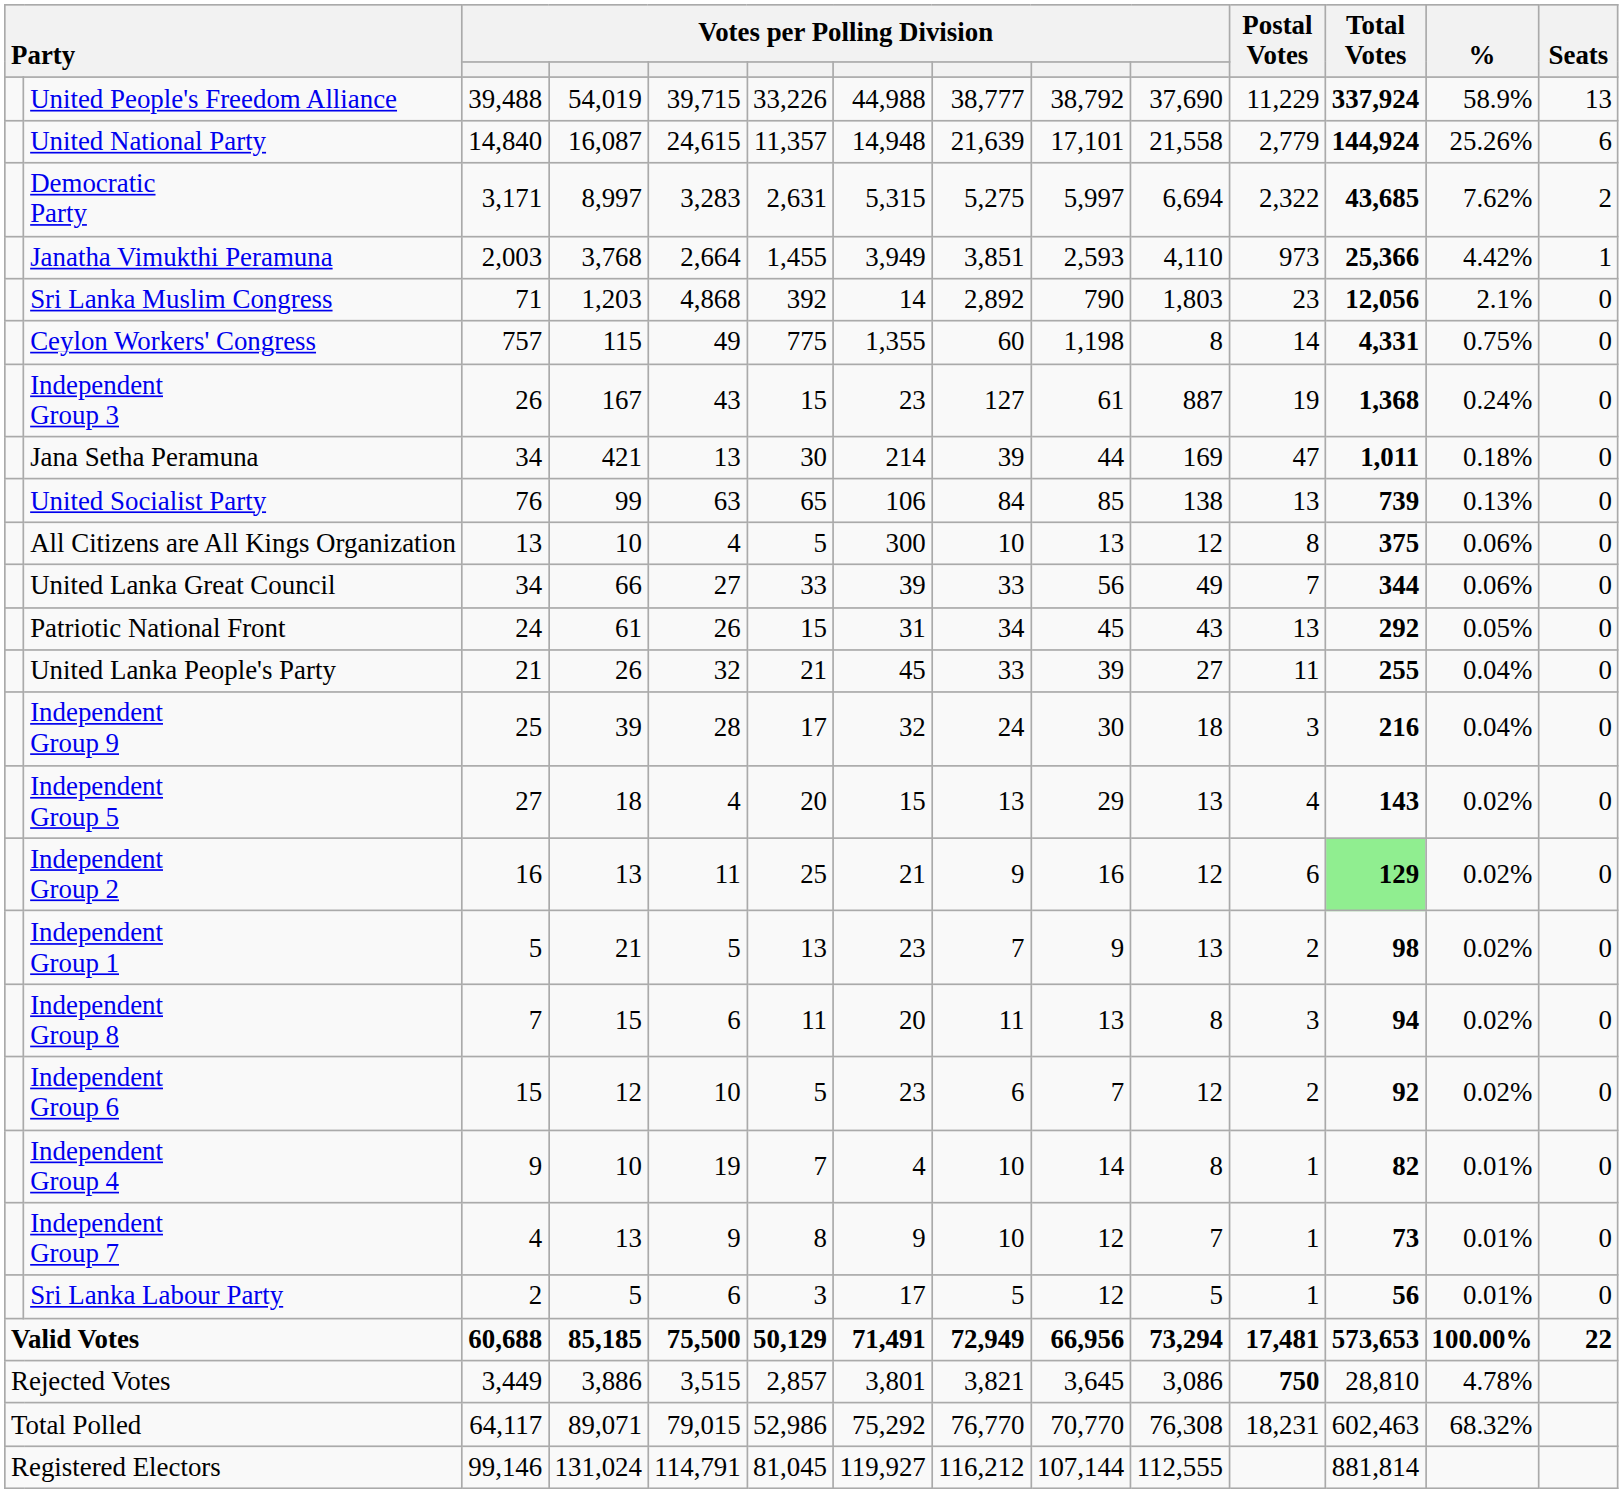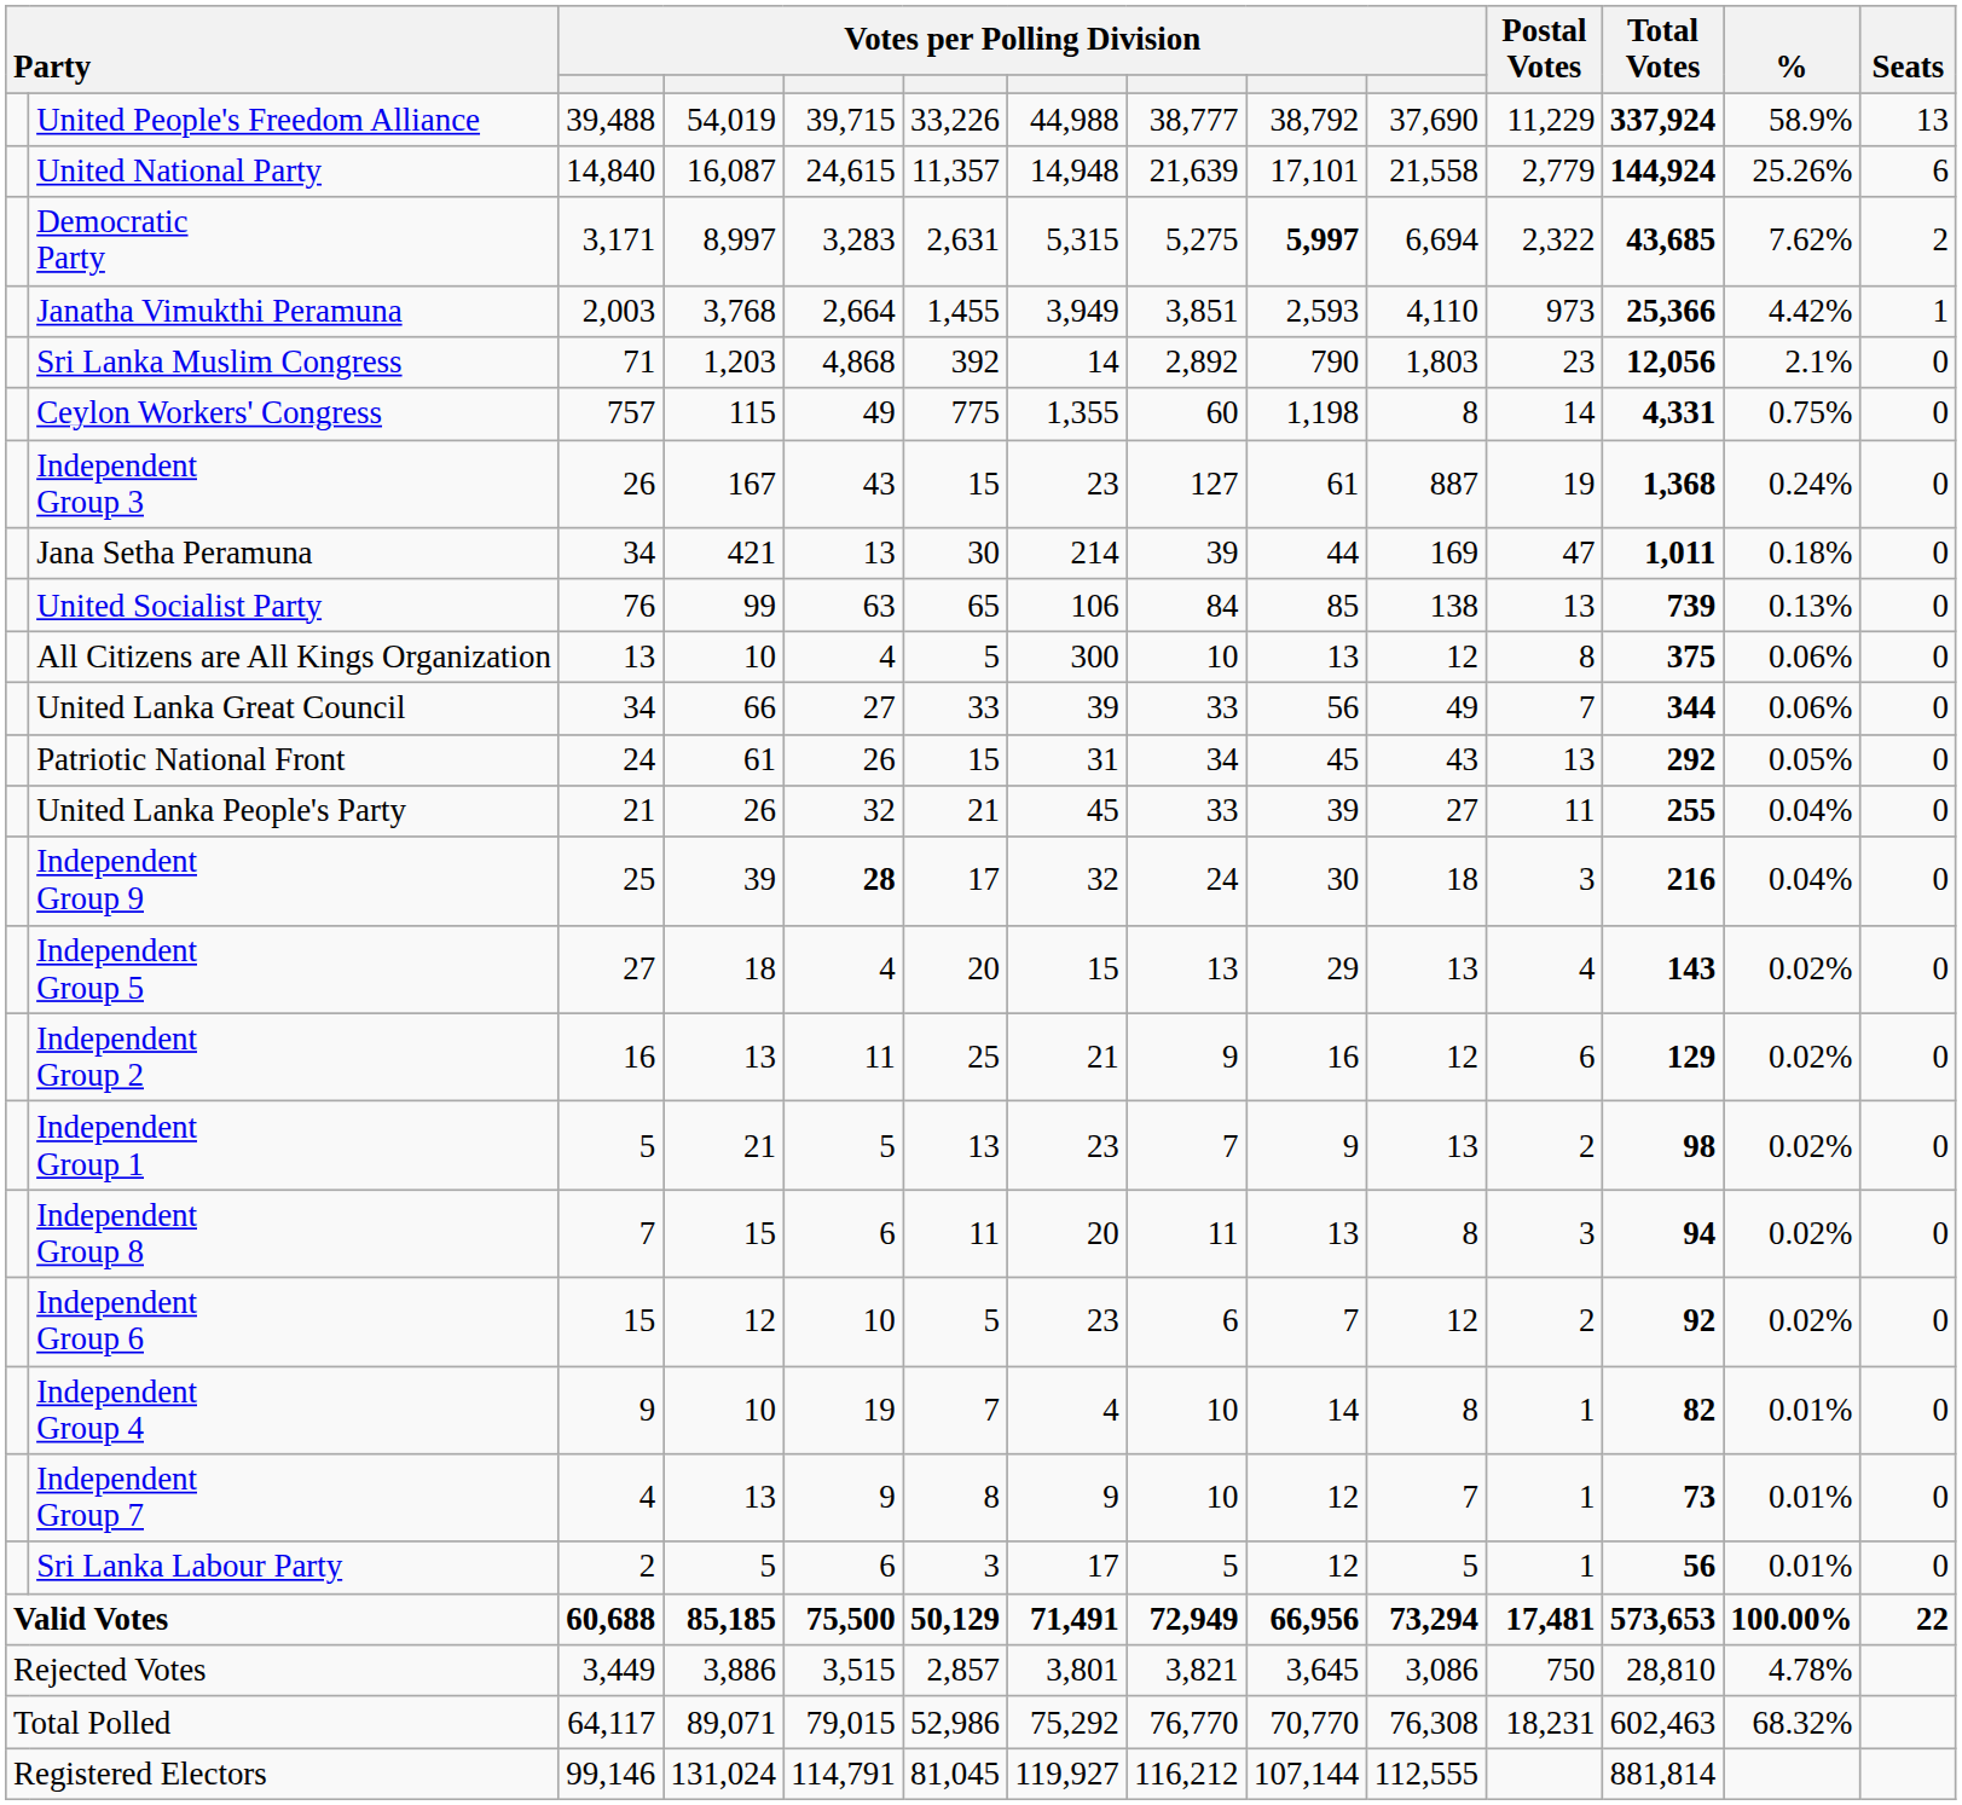Democratic Party | column 9: normal -> bold
Independent Group 9 | column 5: normal -> bold
Independent Group 2 | Total Votes: lightgreen background -> no background
Rejected Votes | Postal Votes: bold -> normal
